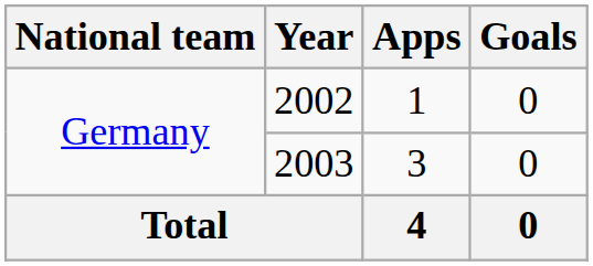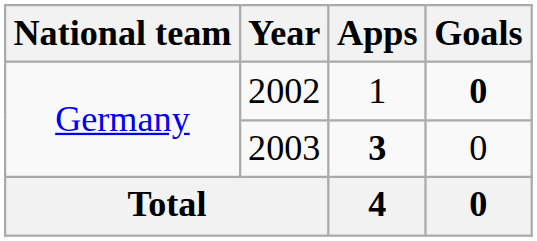2002 | Goals: normal -> bold
2003 | Apps: normal -> bold
